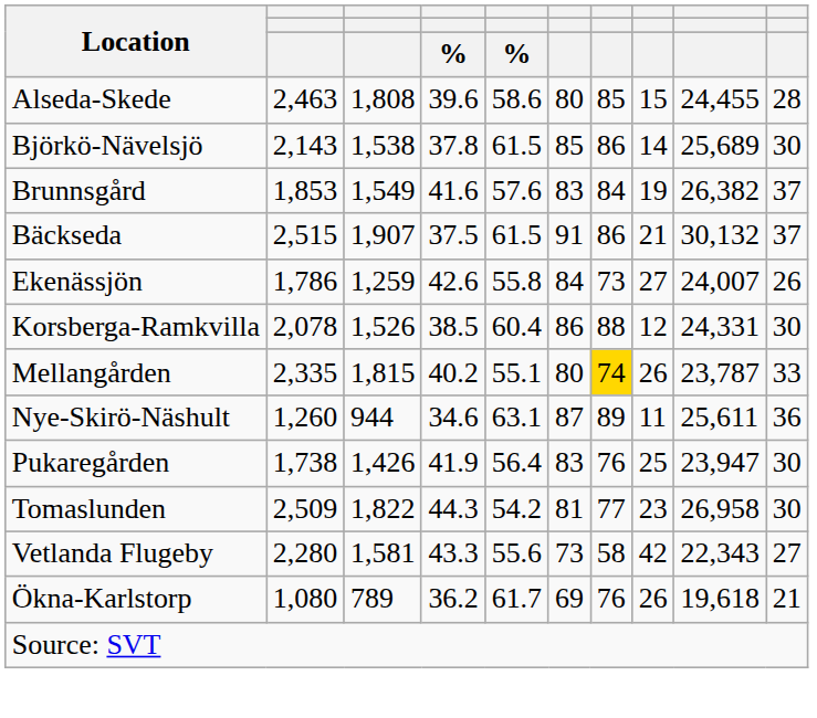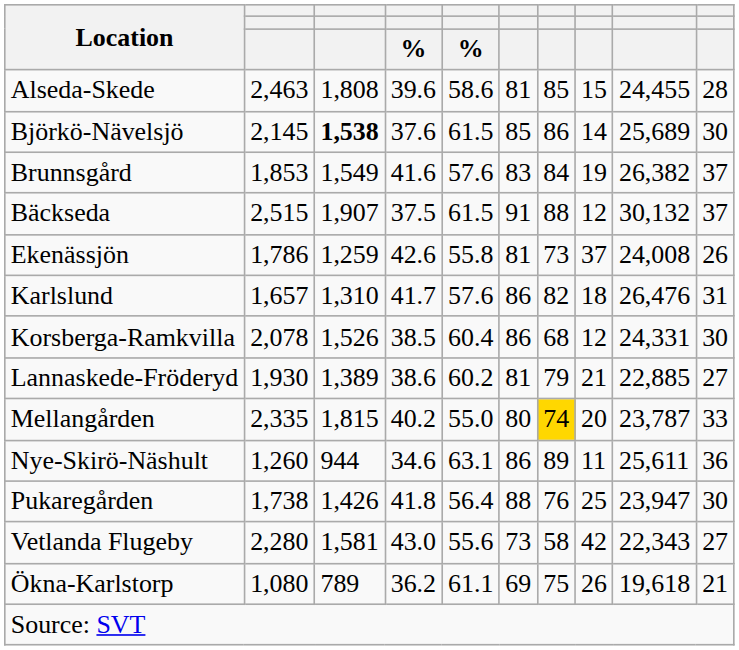Alseda-Skede | column 6: 80 -> 81
Björkö-Nävelsjö | column 2: 2,143 -> 2,145
Björkö-Nävelsjö | column 3: normal -> bold
Björkö-Nävelsjö | column 4: 37.8 -> 37.6
Bäckseda | column 7: 86 -> 88
Bäckseda | column 8: 21 -> 12
Ekenässjön | column 6: 84 -> 81
Ekenässjön | column 8: 27 -> 37
Ekenässjön | column 9: 24,007 -> 24,008
+ row: Karlslund | 1,657 | 1,310 | 41.7 | 57.6 | 86 | 82 | 18 | 26,476 | 31
Korsberga-Ramkvilla | column 7: 88 -> 68
+ row: Lannaskede-Fröderyd | 1,930 | 1,389 | 38.6 | 60.2 | 81 | 79 | 21 | 22,885 | 27
Mellangården | column 5: 55.1 -> 55.0
Mellangården | column 8: 26 -> 20
Nye-Skirö-Näshult | column 6: 87 -> 86
Pukaregården | column 4: 41.9 -> 41.8
Pukaregården | column 6: 83 -> 88
- row: Tomaslunden | 2,509 | 1,822 | 44.3 | 54.2 | 81 | 77 | 23 | 26,958 | 30
Vetlanda Flugeby | column 4: 43.3 -> 43.0
Ökna-Karlstorp | column 5: 61.7 -> 61.1
Ökna-Karlstorp | column 7: 76 -> 75
